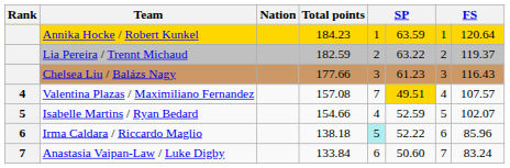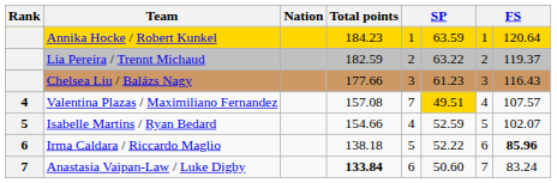Irma Caldara / Riccardo Maglio | column 5: paleturquoise background -> no background
Irma Caldara / Riccardo Maglio | column 8: normal -> bold
Anastasia Vaipan-Law / Luke Digby | Total points: normal -> bold
